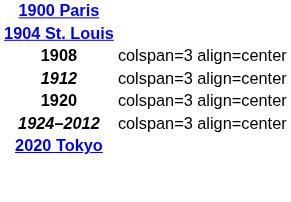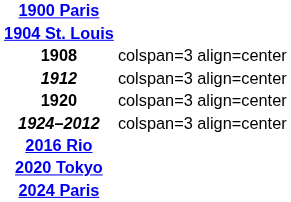+ row: 2016 Rio
+ row: 2024 Paris
